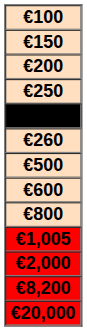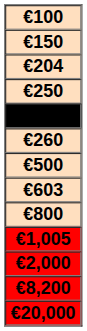row 3 | column 1: €200 -> €204
row 8 | column 1: €600 -> €603
